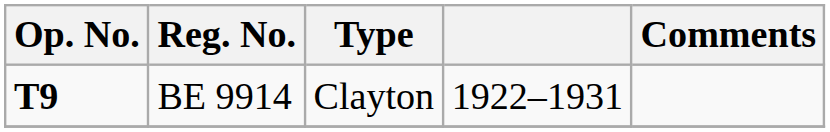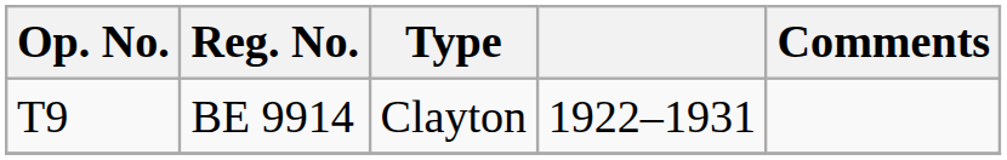BE 9914 | Op. No.: bold -> normal
